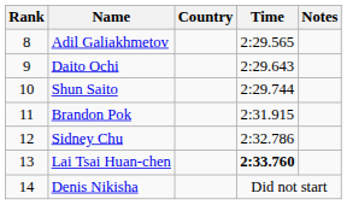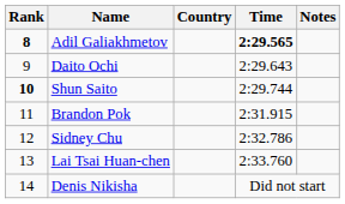Adil Galiakhmetov | Rank: normal -> bold
Adil Galiakhmetov | Time: normal -> bold
Shun Saito | Rank: normal -> bold
Lai Tsai Huan-chen | Time: bold -> normal
